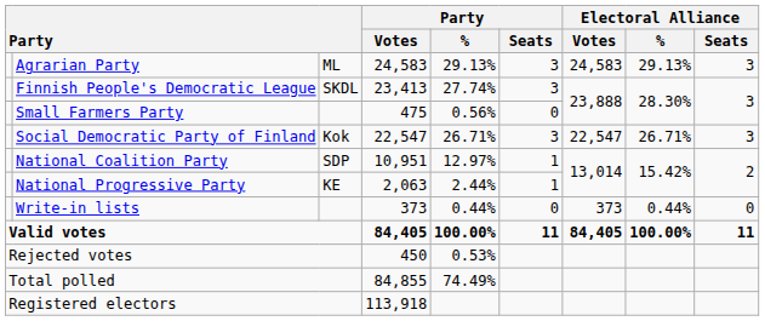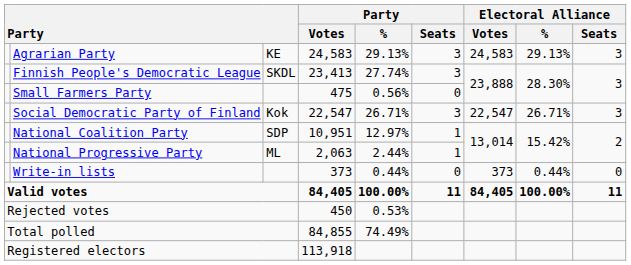Agrarian Party | column 3: ML -> KE
National Progressive Party | column 3: KE -> ML
